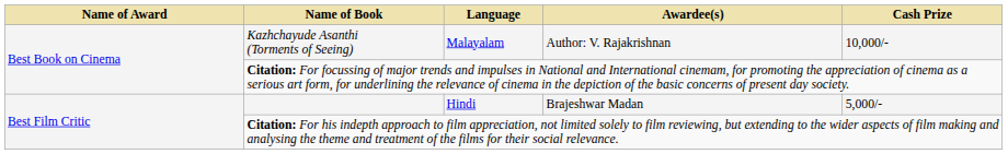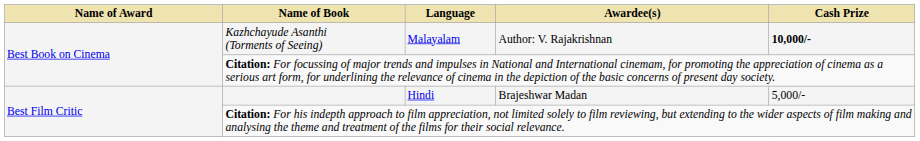Kazhchayude Asanthi (Torments of Seeing) | Cash Prize: normal -> bold
